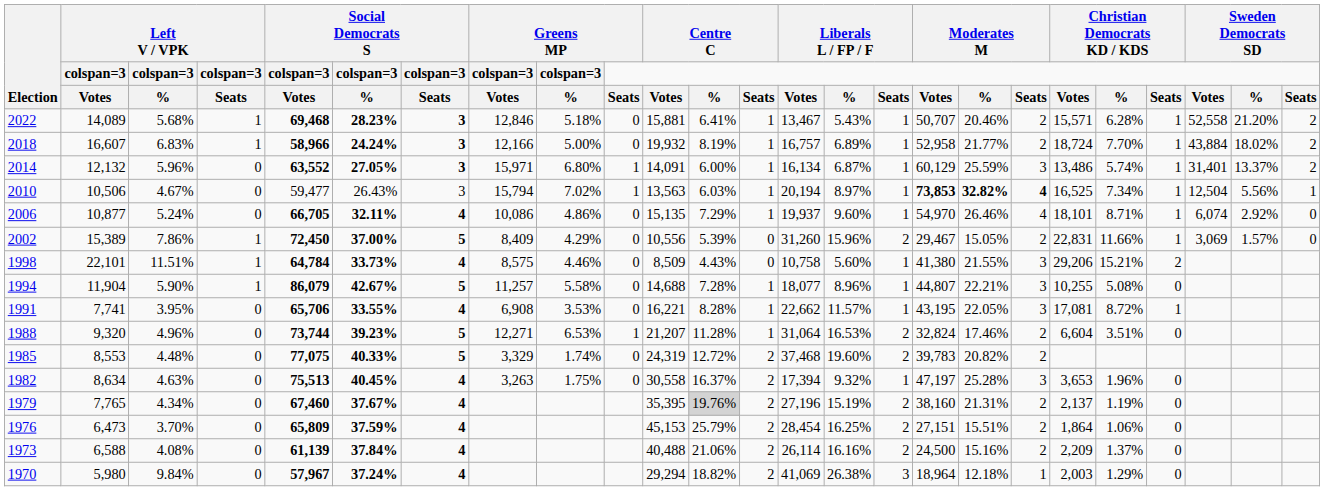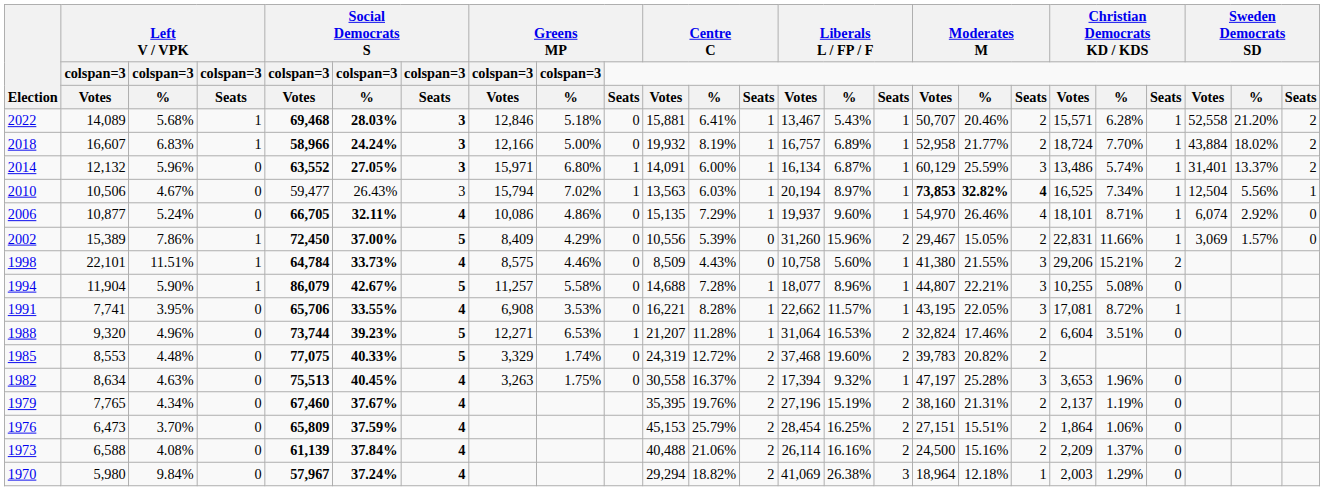2022 | Social Democrats S / colspan=3 / %: 28.23% -> 28.03%
1979 | Centre C / %: lightgrey background -> no background
